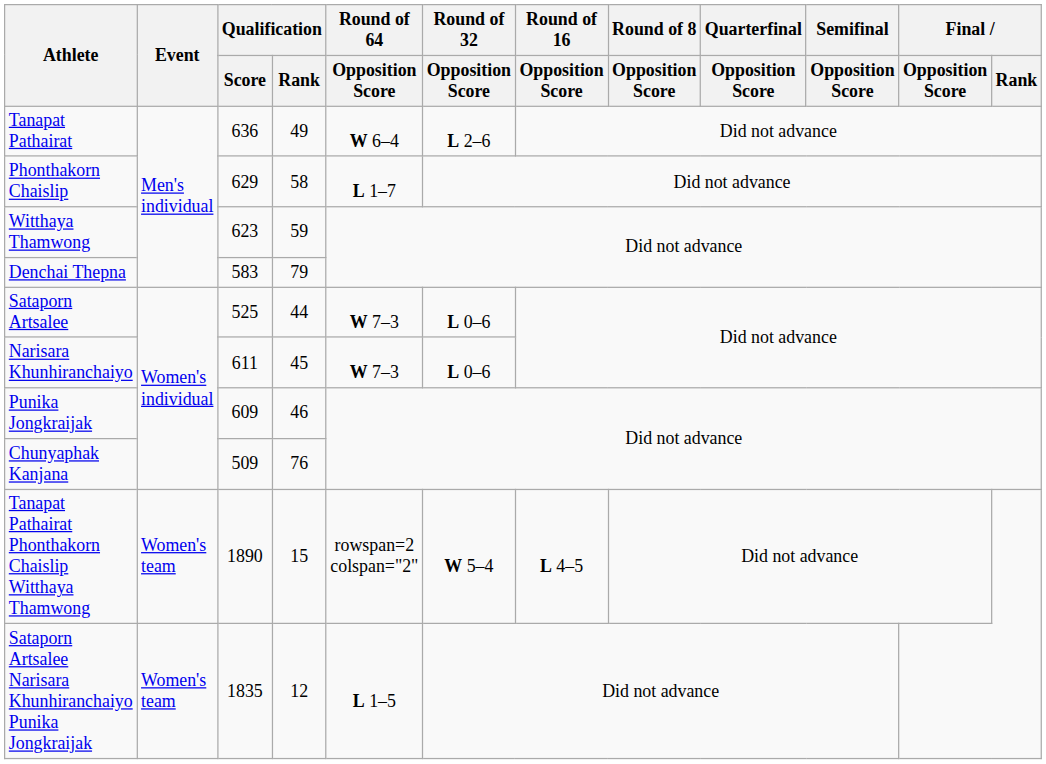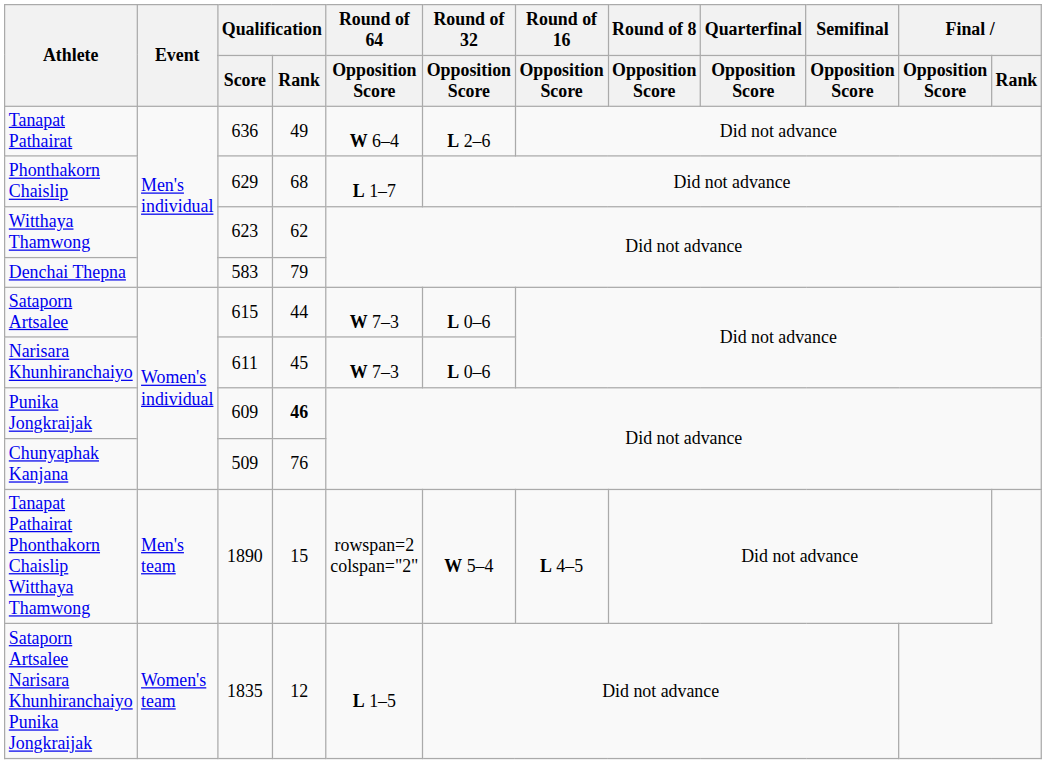Phonthakorn Chaislip | Qualification / Rank: 58 -> 68
Witthaya Thamwong | Qualification / Rank: 59 -> 62
Sataporn Artsalee | Qualification / Score: 525 -> 615
Punika Jongkraijak | Qualification / Rank: normal -> bold
Tanapat Pathairat Phonthakorn Chaislip Witthaya Thamwong | Event: Women's team -> Men's team
